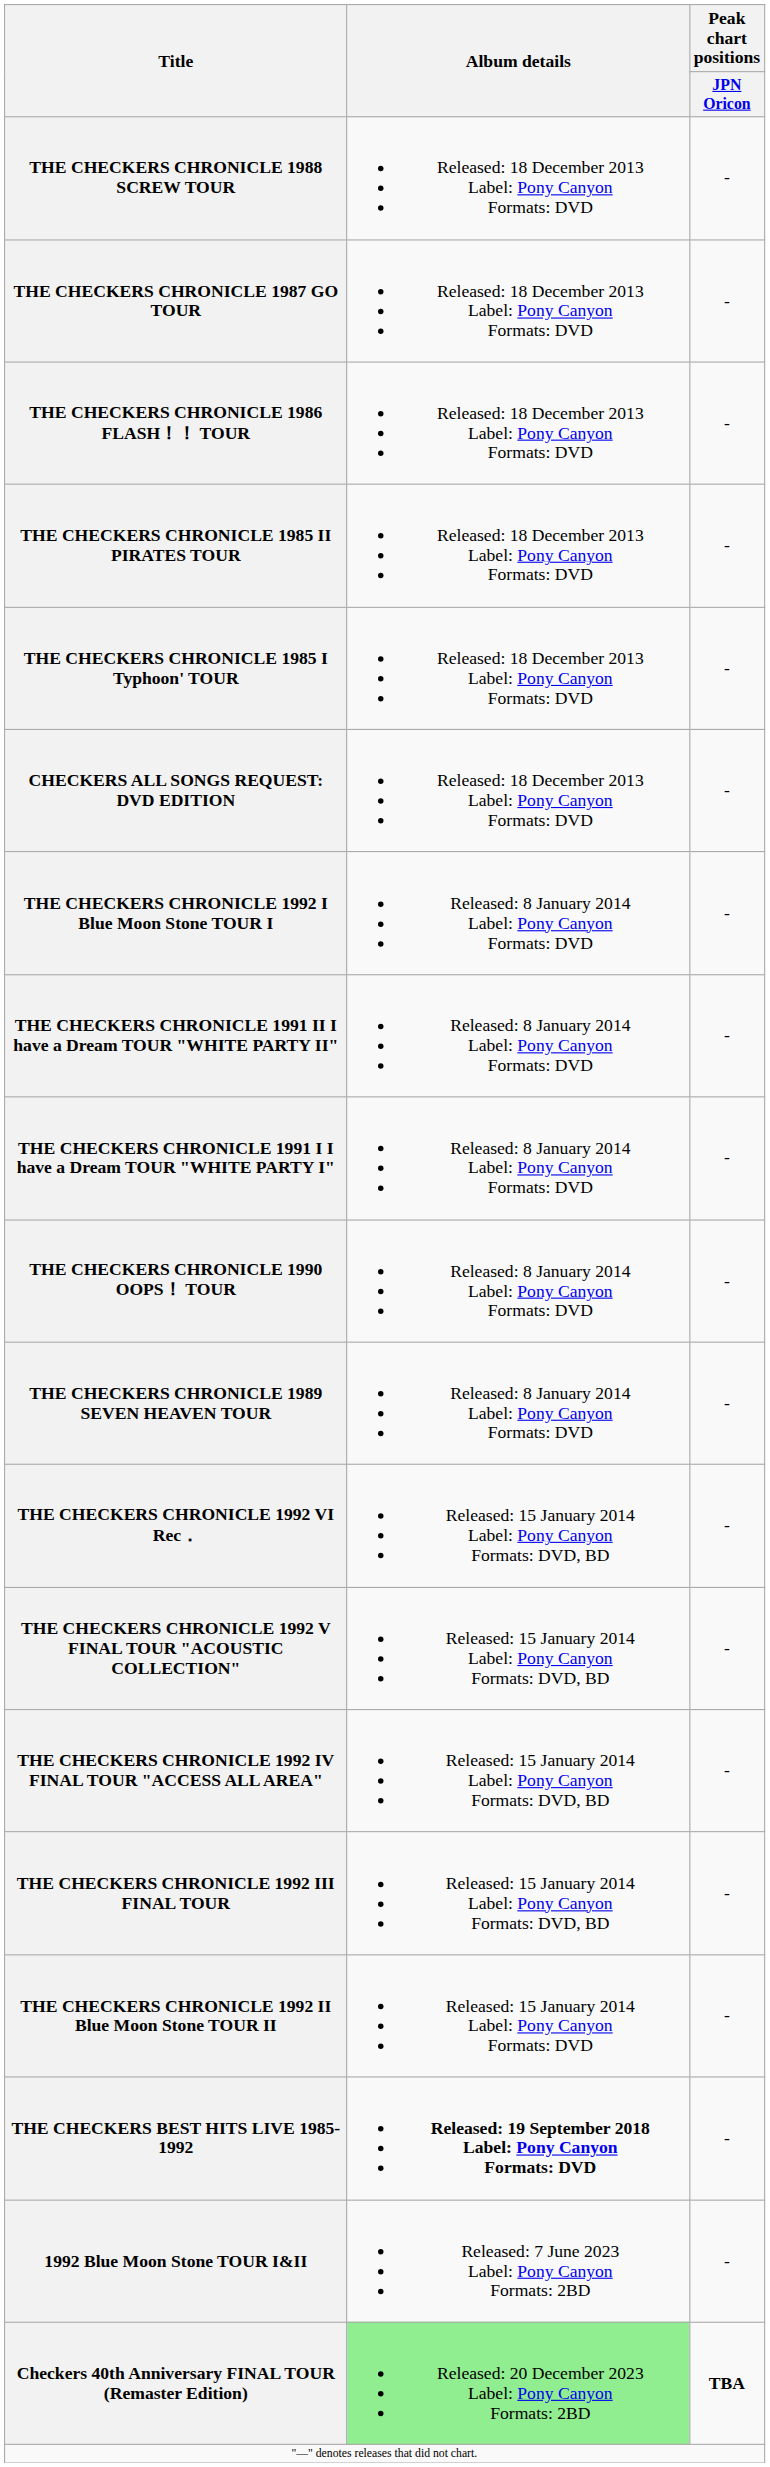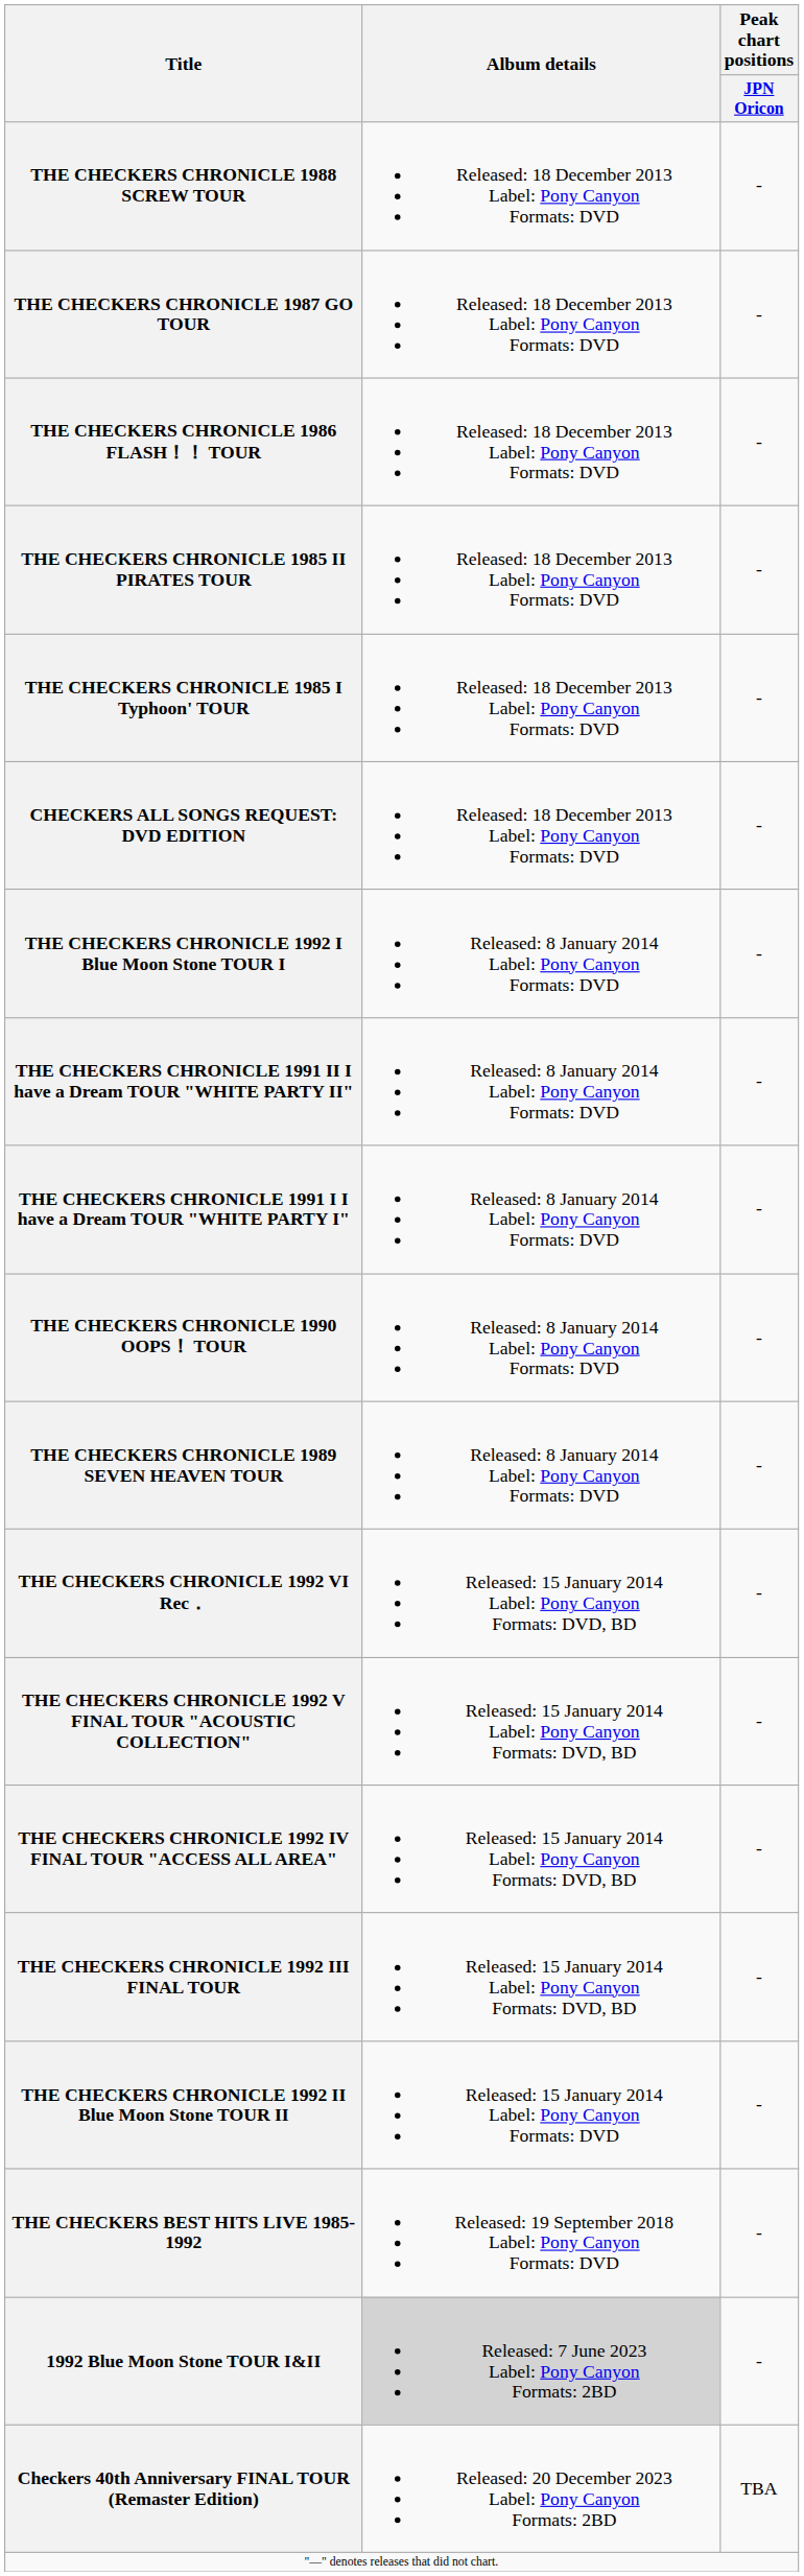THE CHECKERS BEST HITS LIVE 1985-1992 | Album details: bold -> normal
1992 Blue Moon Stone TOUR I&II | Album details: no background -> lightgrey background
Checkers 40th Anniversary FINAL TOUR (Remaster Edition) | Album details: lightgreen background -> no background
Checkers 40th Anniversary FINAL TOUR (Remaster Edition) | Peak chart positions / JPN Oricon: bold -> normal
